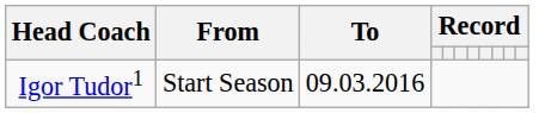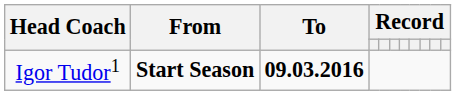Igor Tudor1 | From: normal -> bold
Igor Tudor1 | To: normal -> bold
